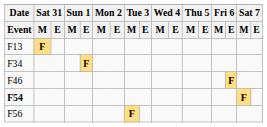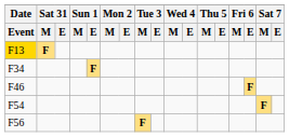F13 | Date / Event: no background -> gold background
F54 | Date / Event: bold -> normal
